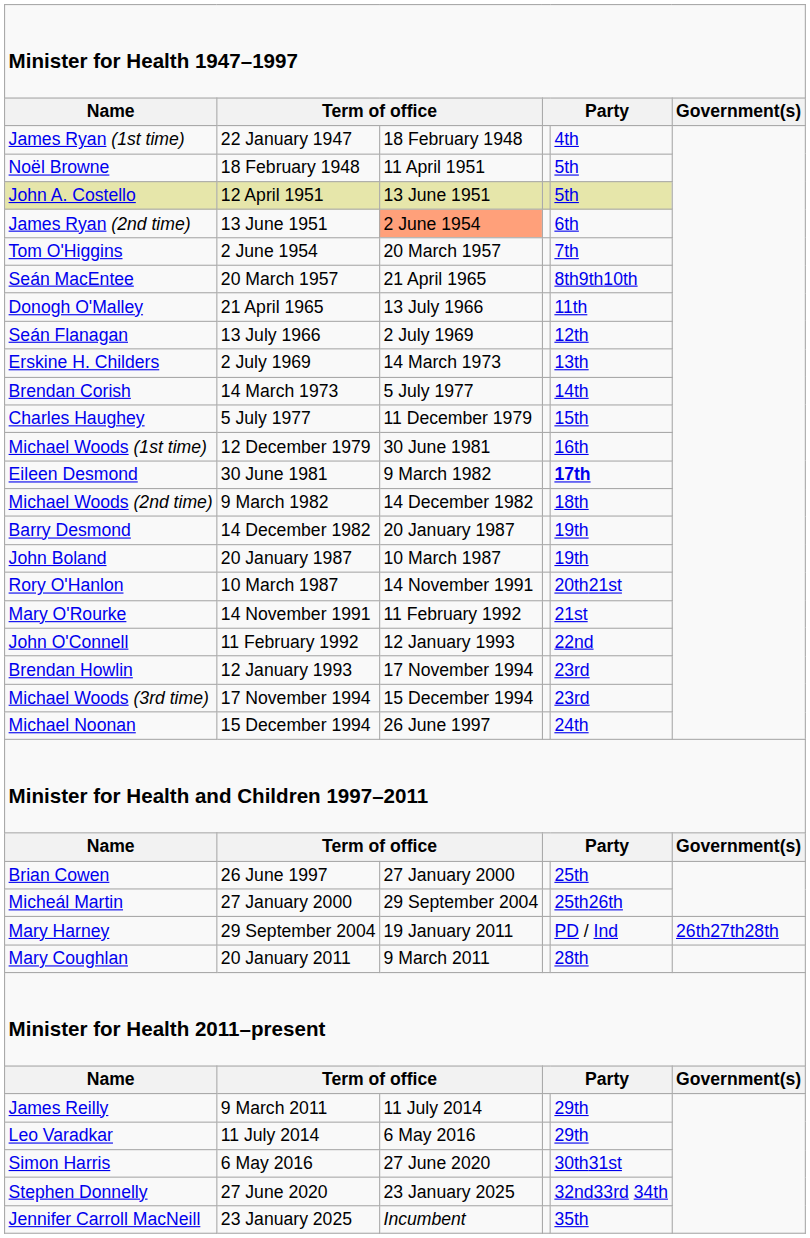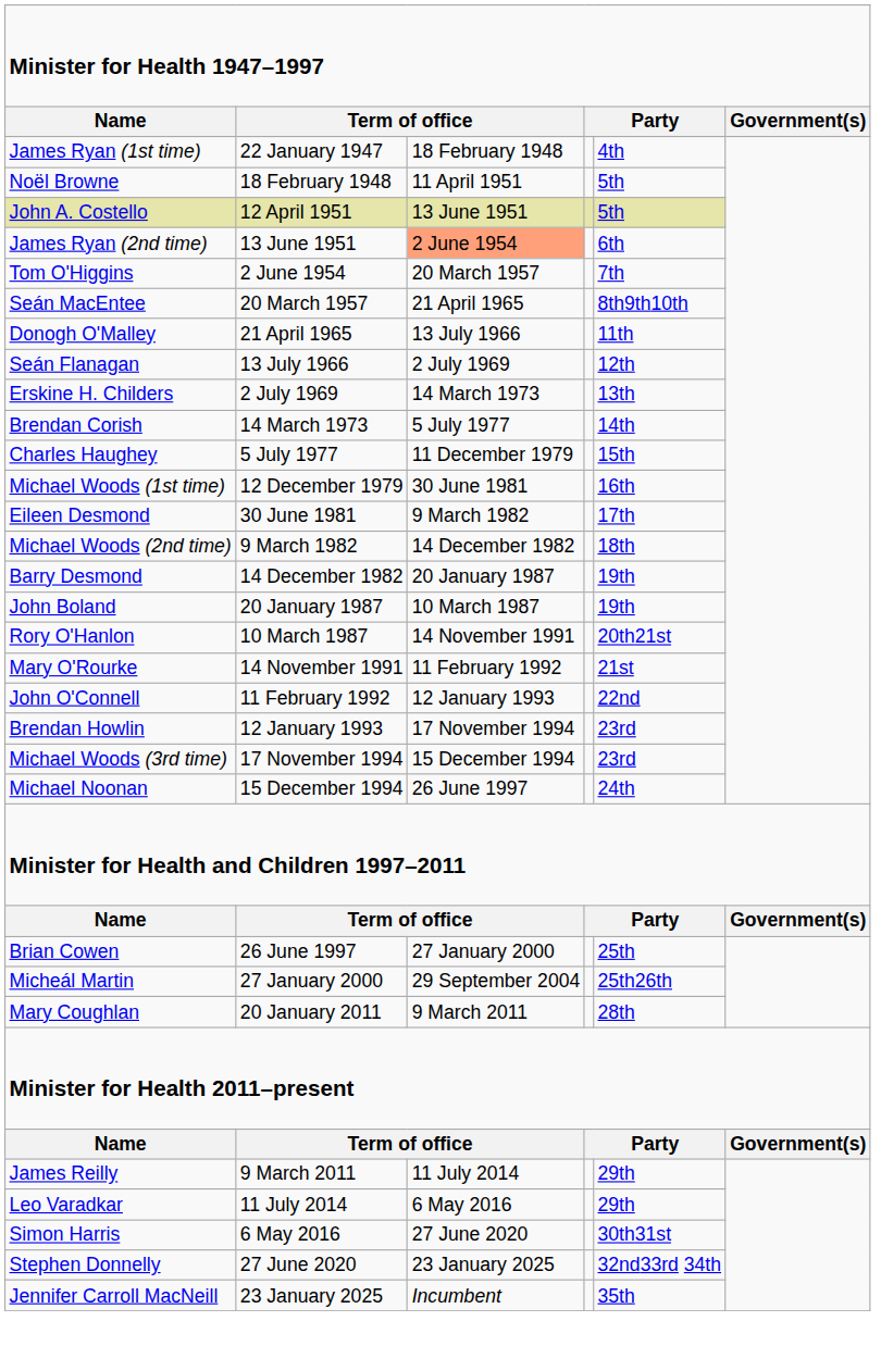Eileen Desmond | column 5: bold -> normal
- row: Mary Harney | 29 September 2004 | 19 January 2011 | PD / Ind | 26th27th28th
